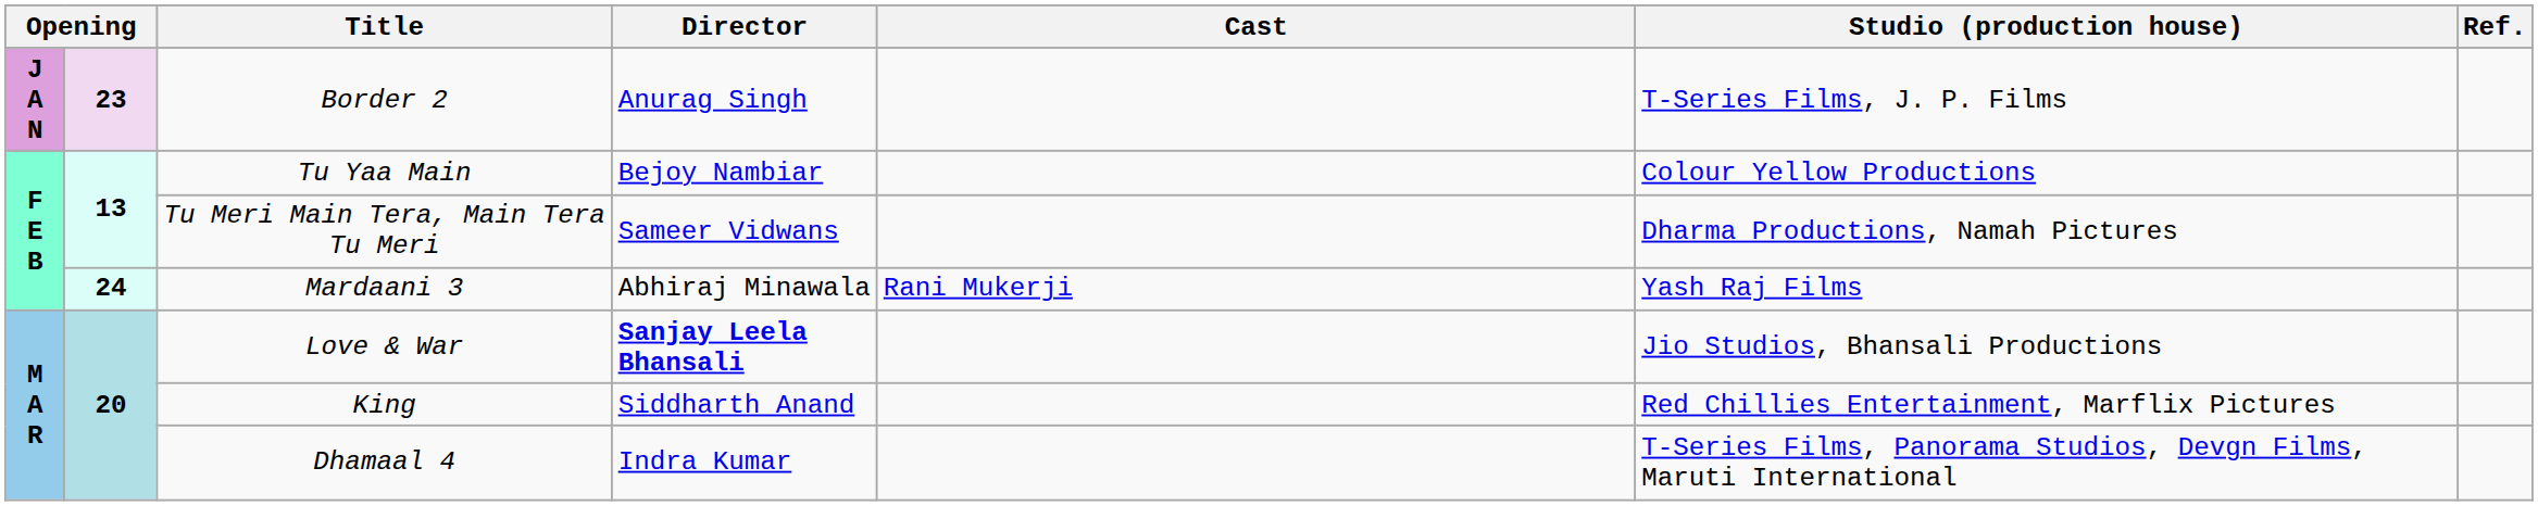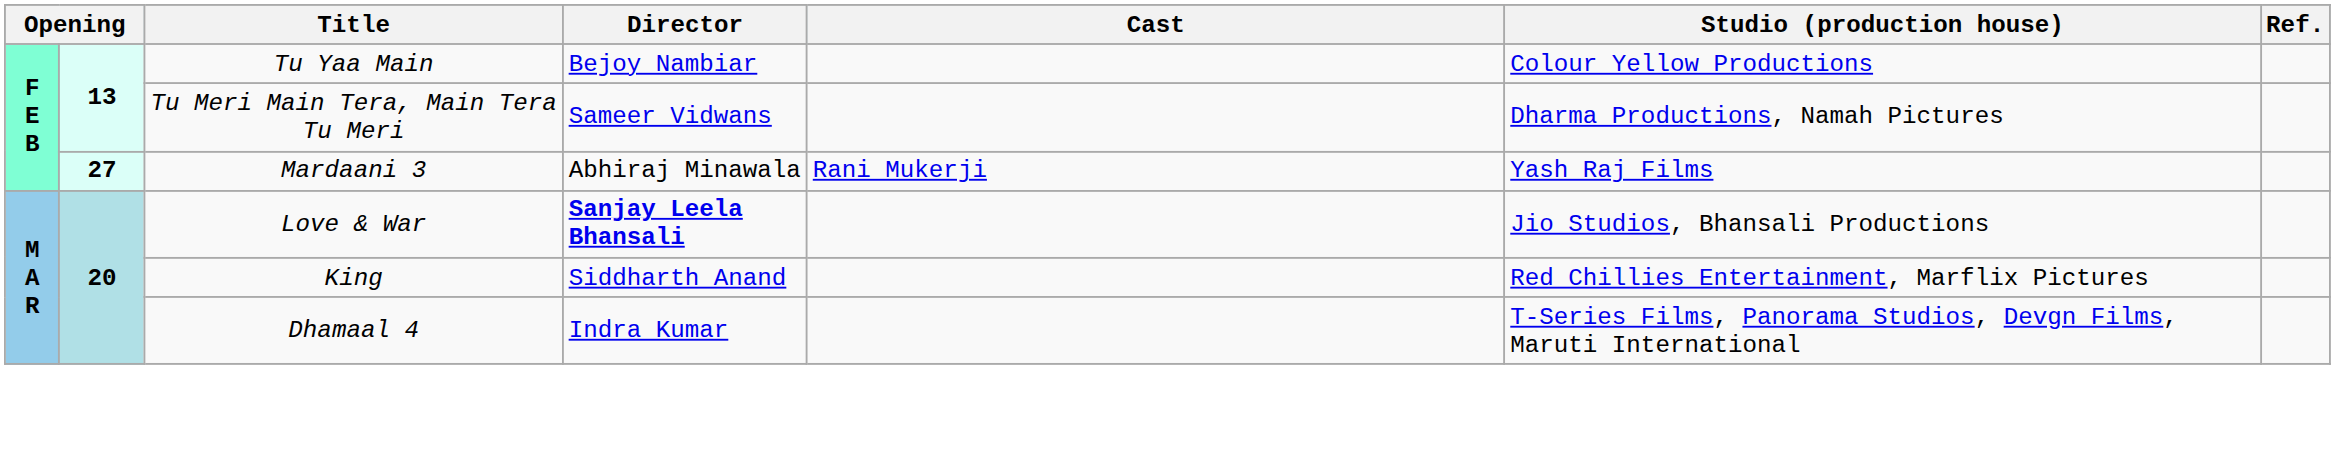- row: J A N | 23 | Border 2 | Anurag Singh | T-Series Films, J. P. Films
Mardaani 3 | column 2: 24 -> 27
